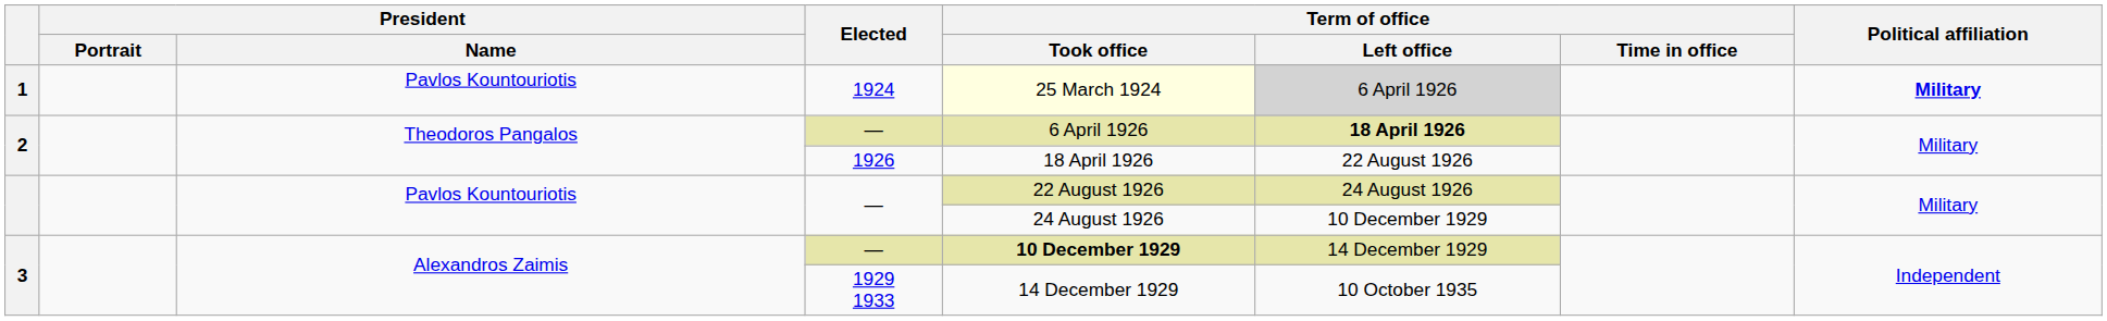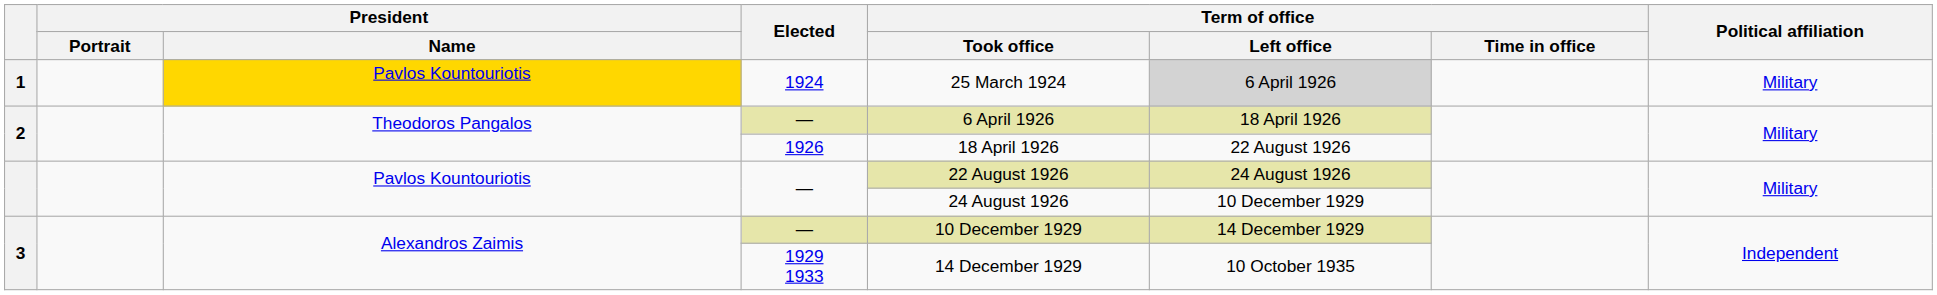1 | President / Name: no background -> gold background
1 | Term of office / Took office: lightyellow background -> no background
1 | Political affiliation: bold -> normal
2 / — | Term of office / Left office: bold -> normal
3 / — | Term of office / Took office: bold -> normal
